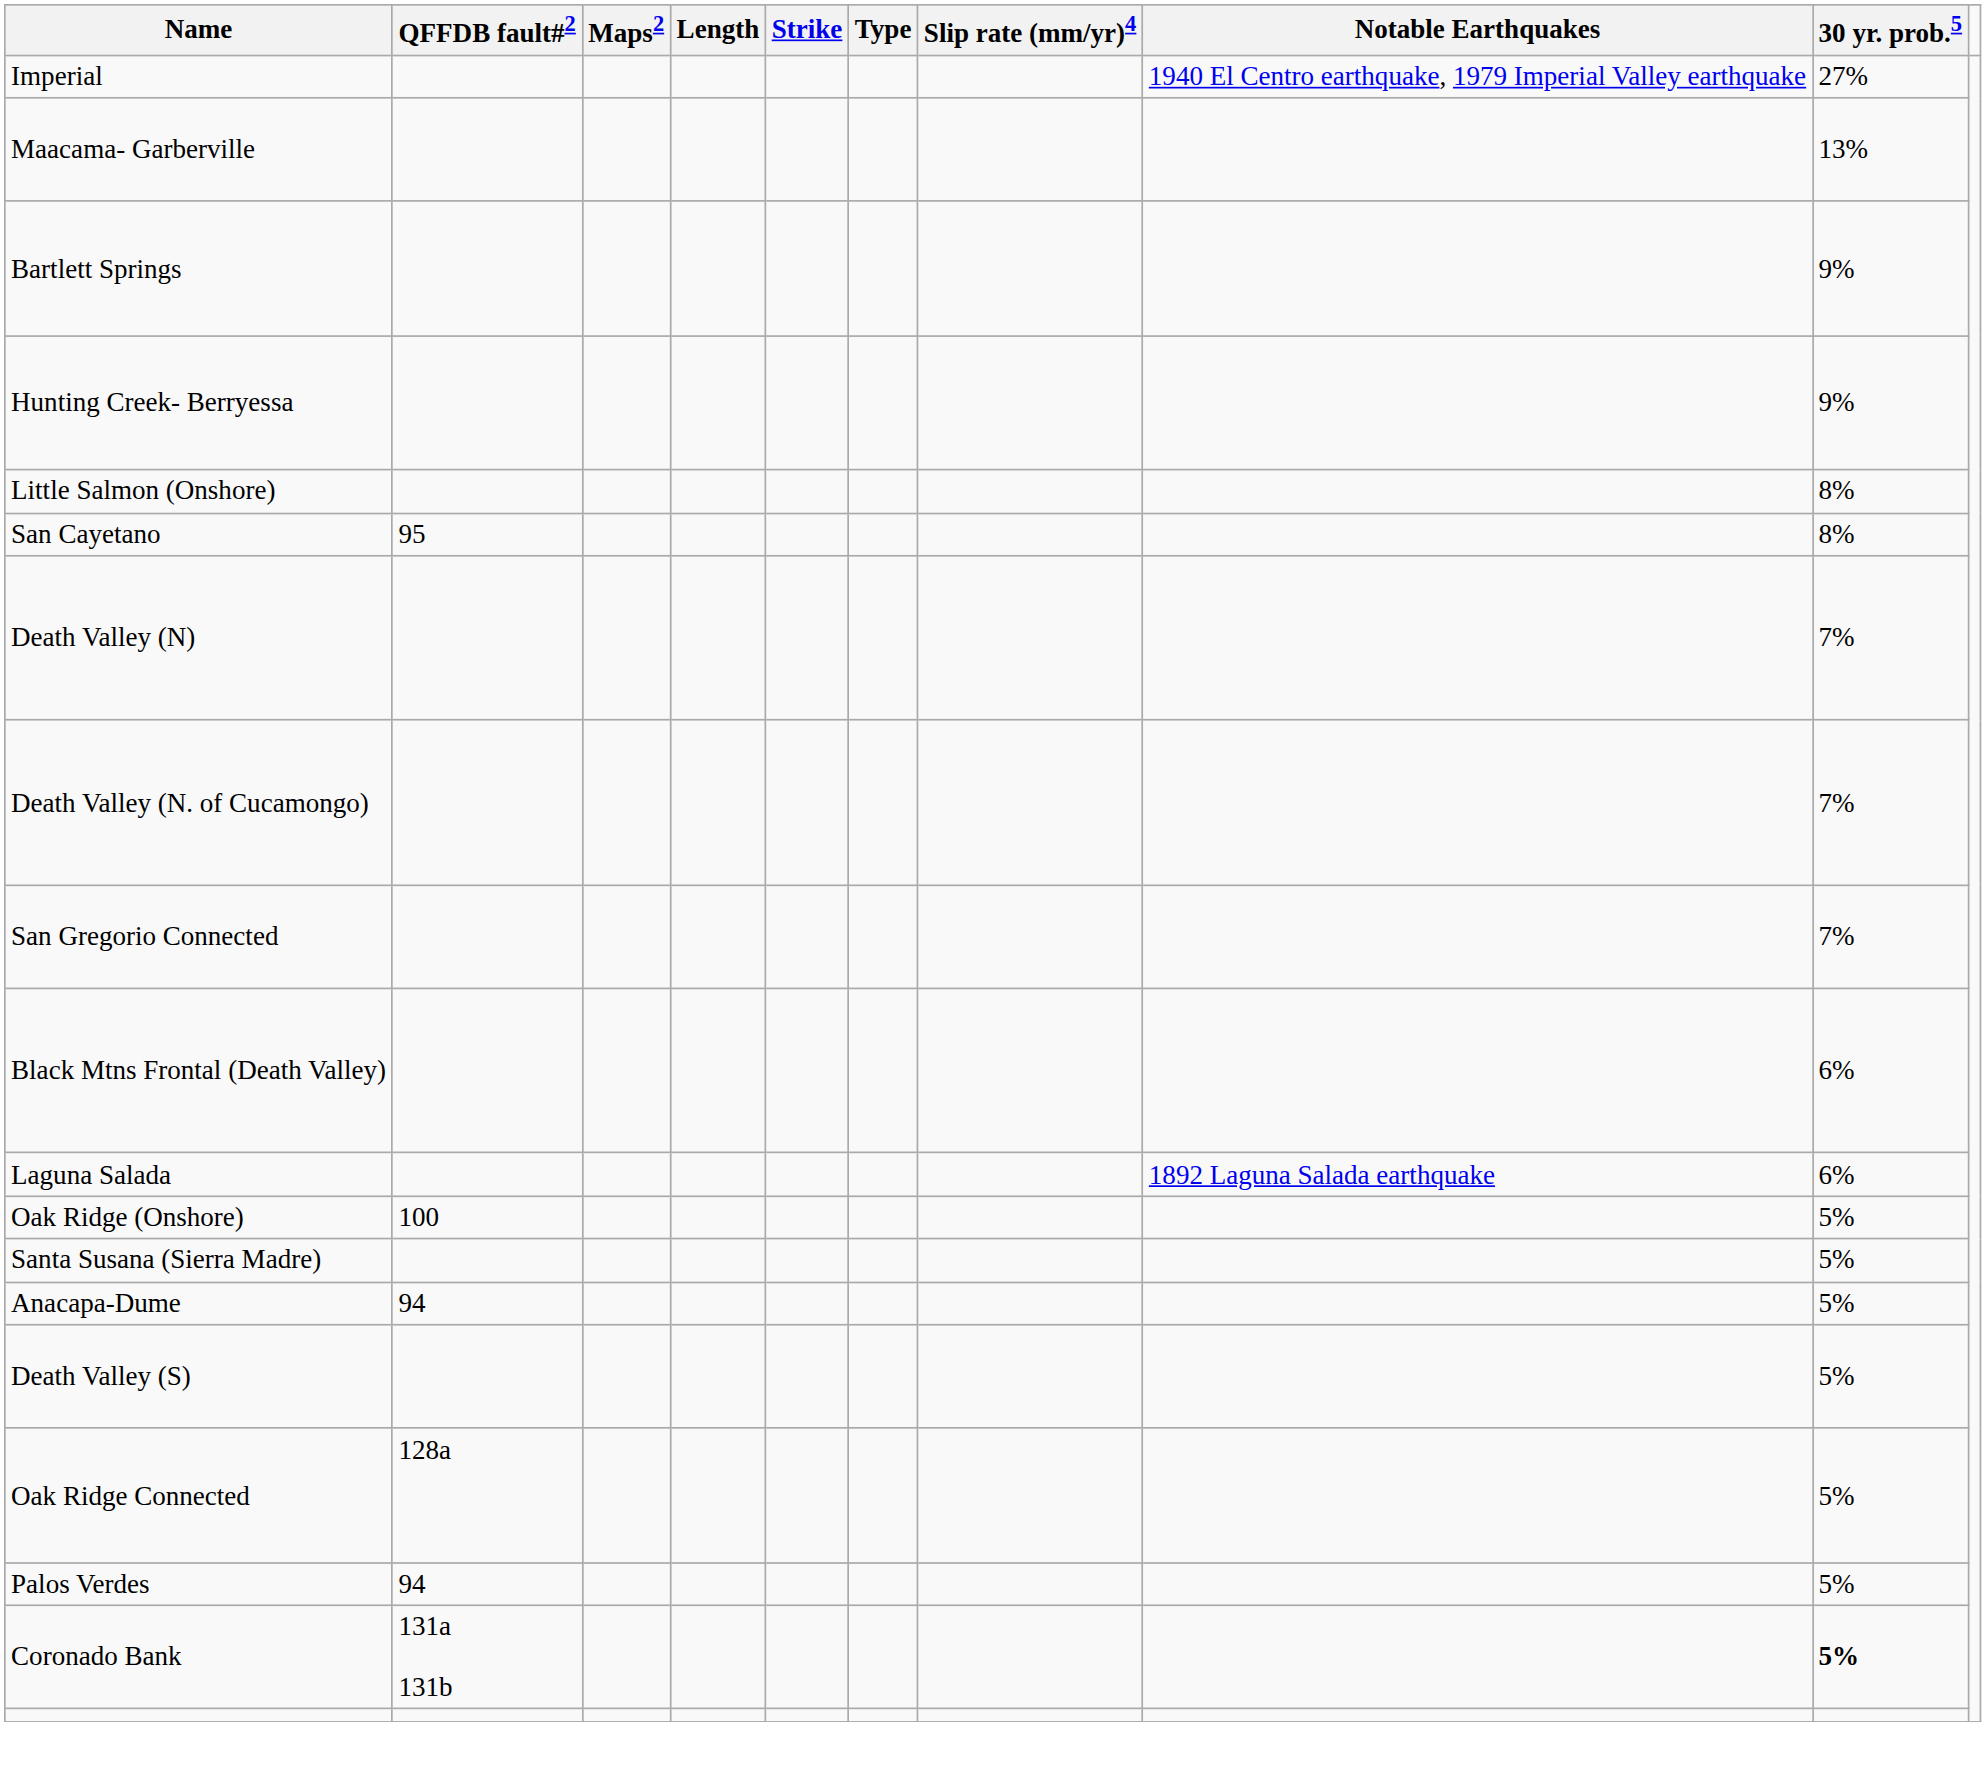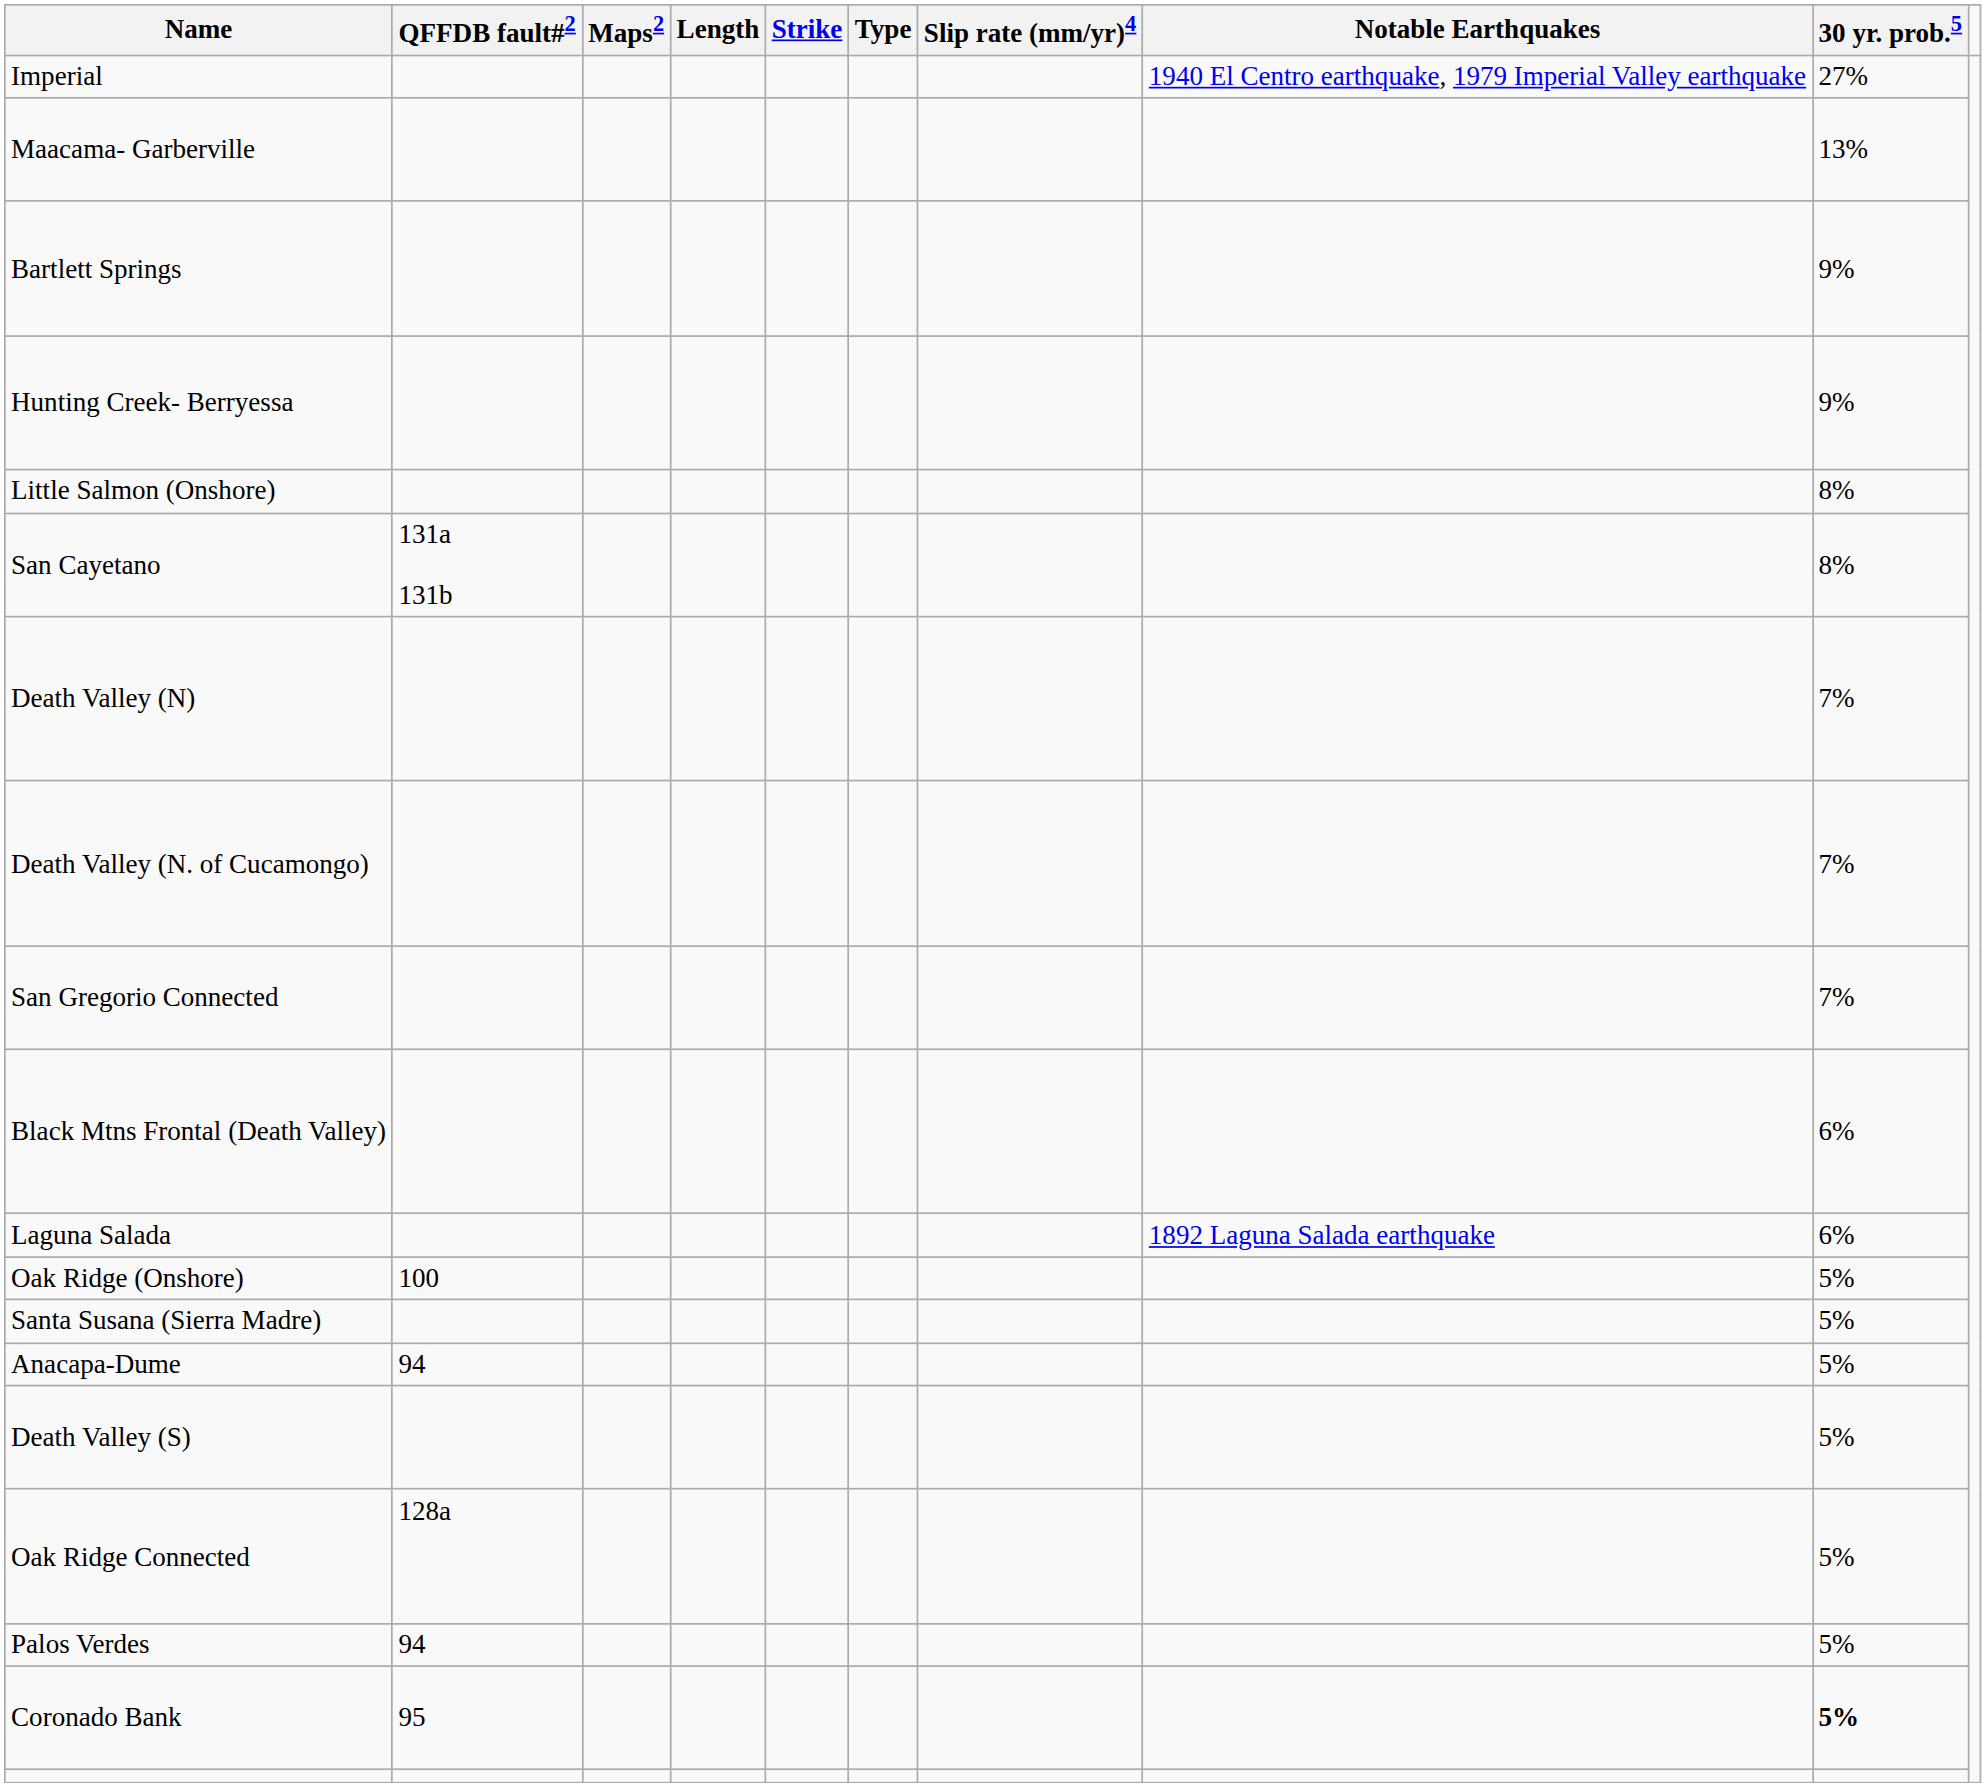San Cayetano | QFFDB fault#2: 95 -> 131a 131b
Coronado Bank | QFFDB fault#2: 131a 131b -> 95
